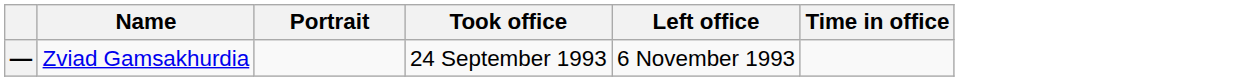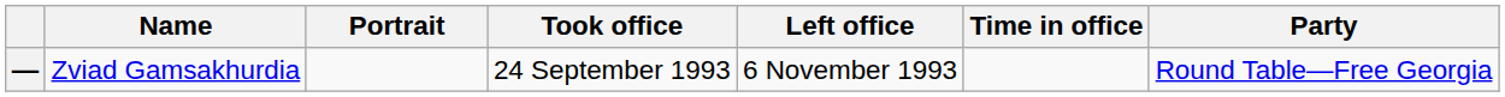+ column: Party | Round Table—Free Georgia
